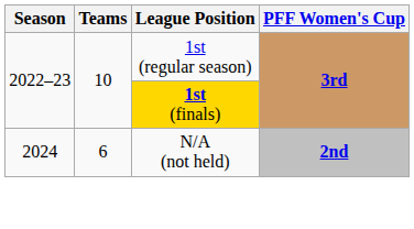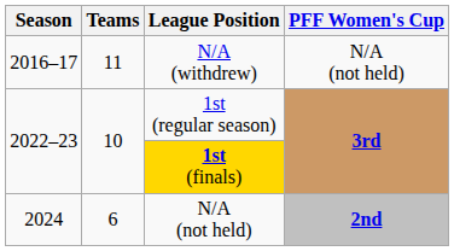+ row: 2016–17 | 11 | N/A (withdrew) | N/A (not held)
